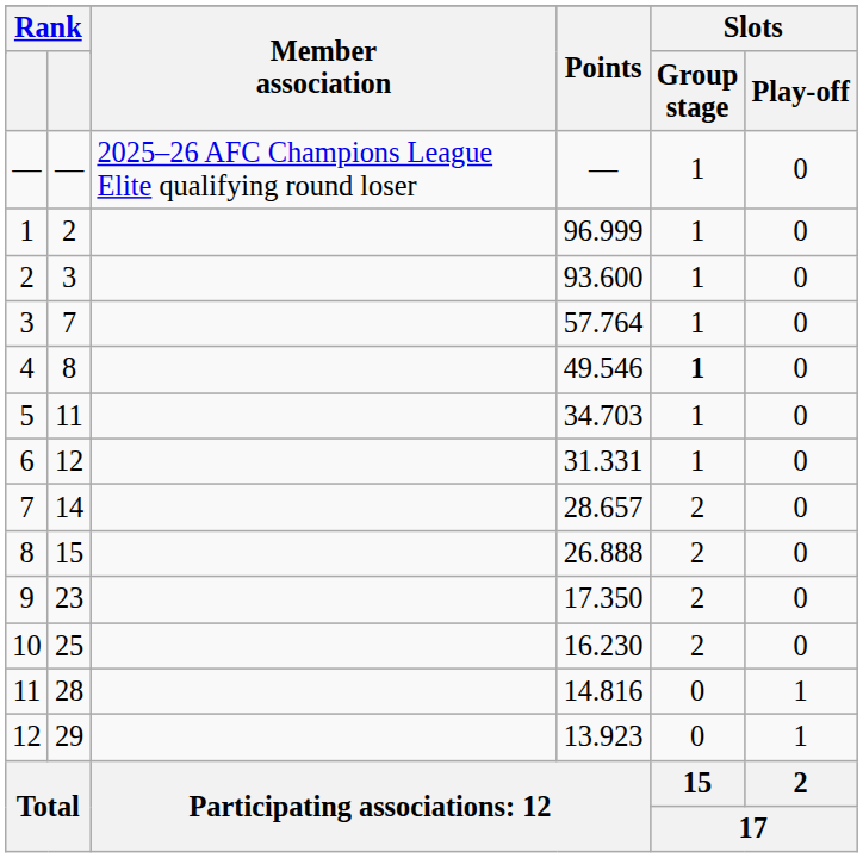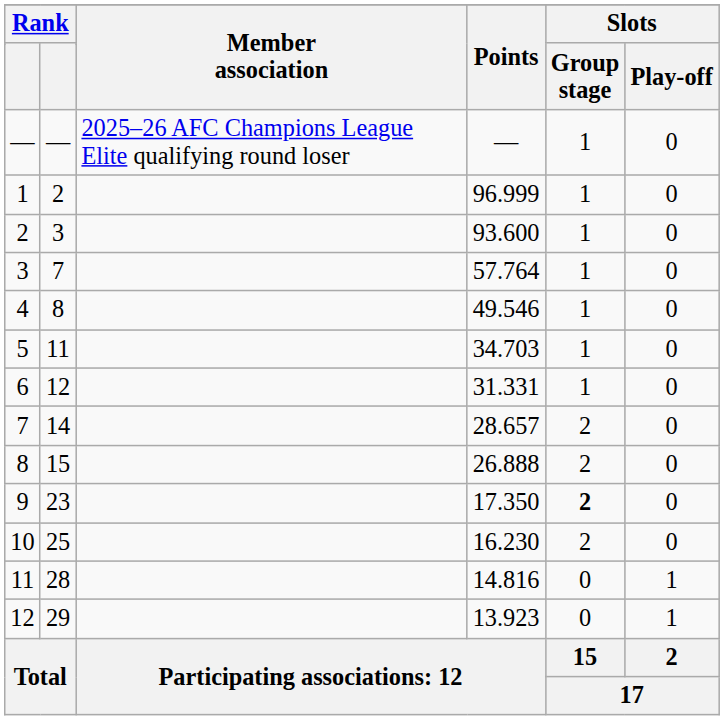4 | Slots / Group stage: bold -> normal
9 | Slots / Group stage: normal -> bold
